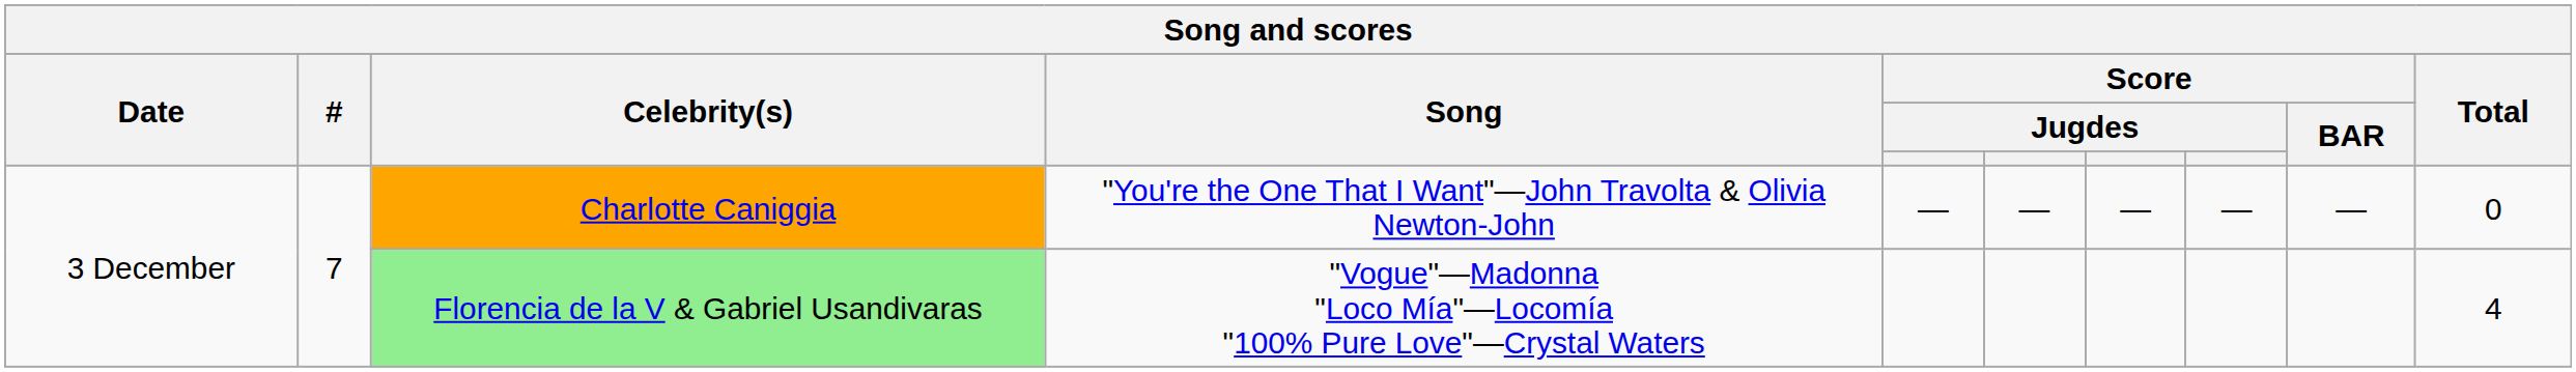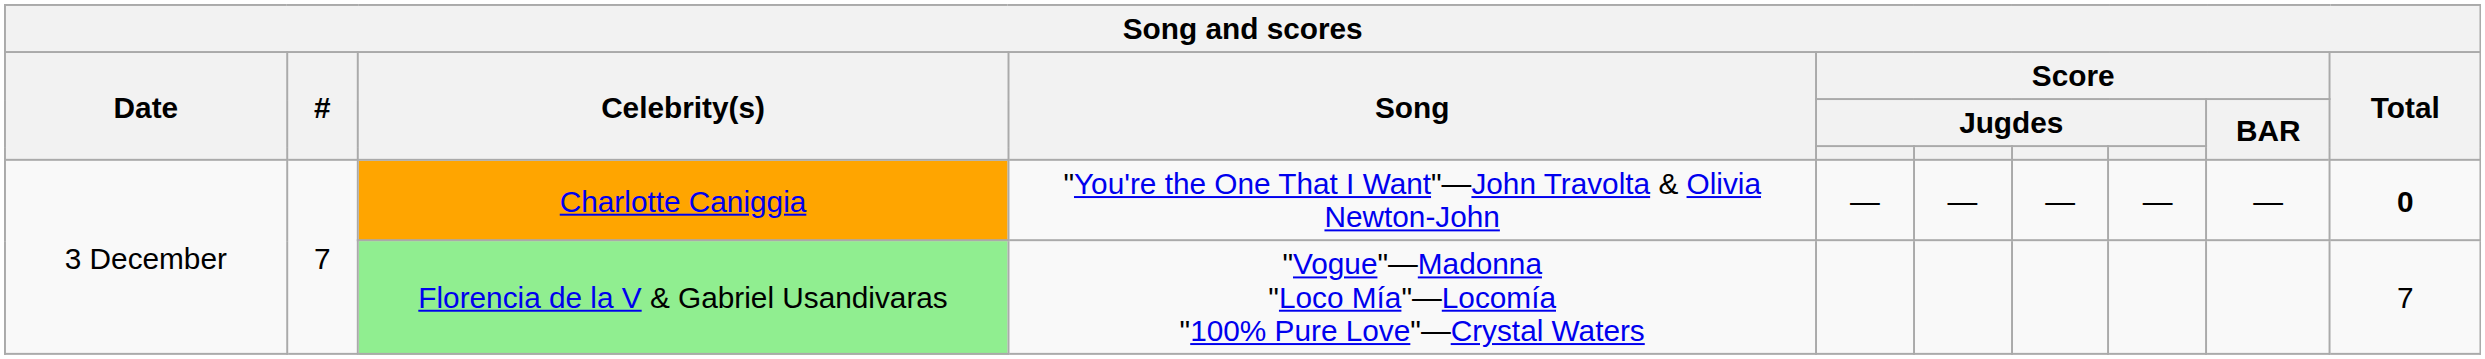Charlotte Caniggia | Total: normal -> bold
Florencia de la V & Gabriel Usandivaras | Total: 4 -> 7
